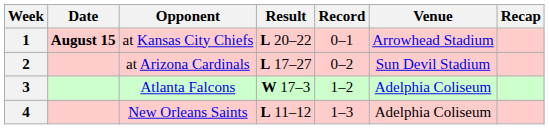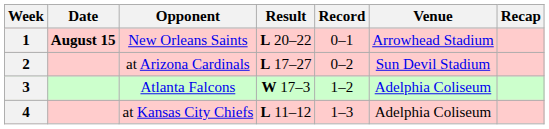1 | Opponent: at Kansas City Chiefs -> New Orleans Saints
4 | Opponent: New Orleans Saints -> at Kansas City Chiefs
